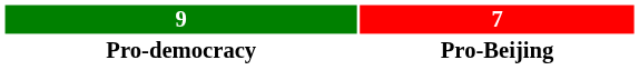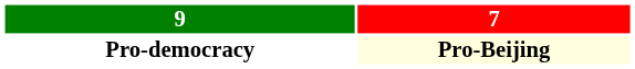Pro-democracy | 7: no background -> lightyellow background
